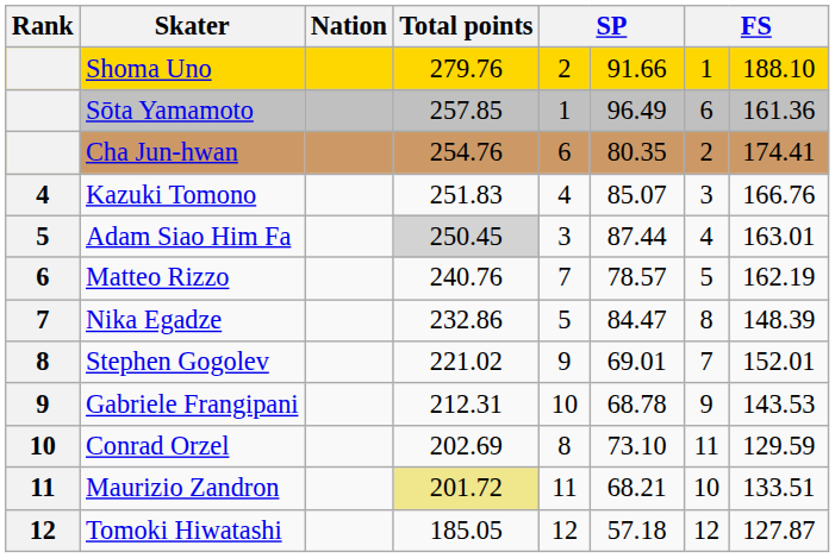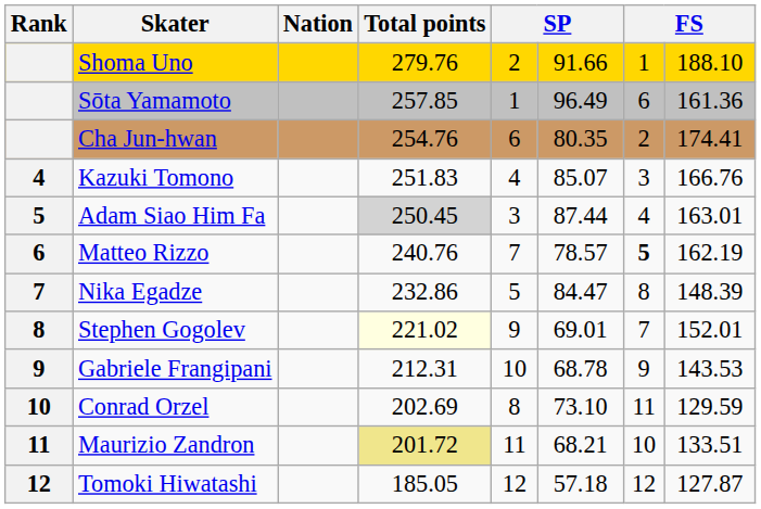Matteo Rizzo | column 7: normal -> bold
Stephen Gogolev | Total points: no background -> lightyellow background
